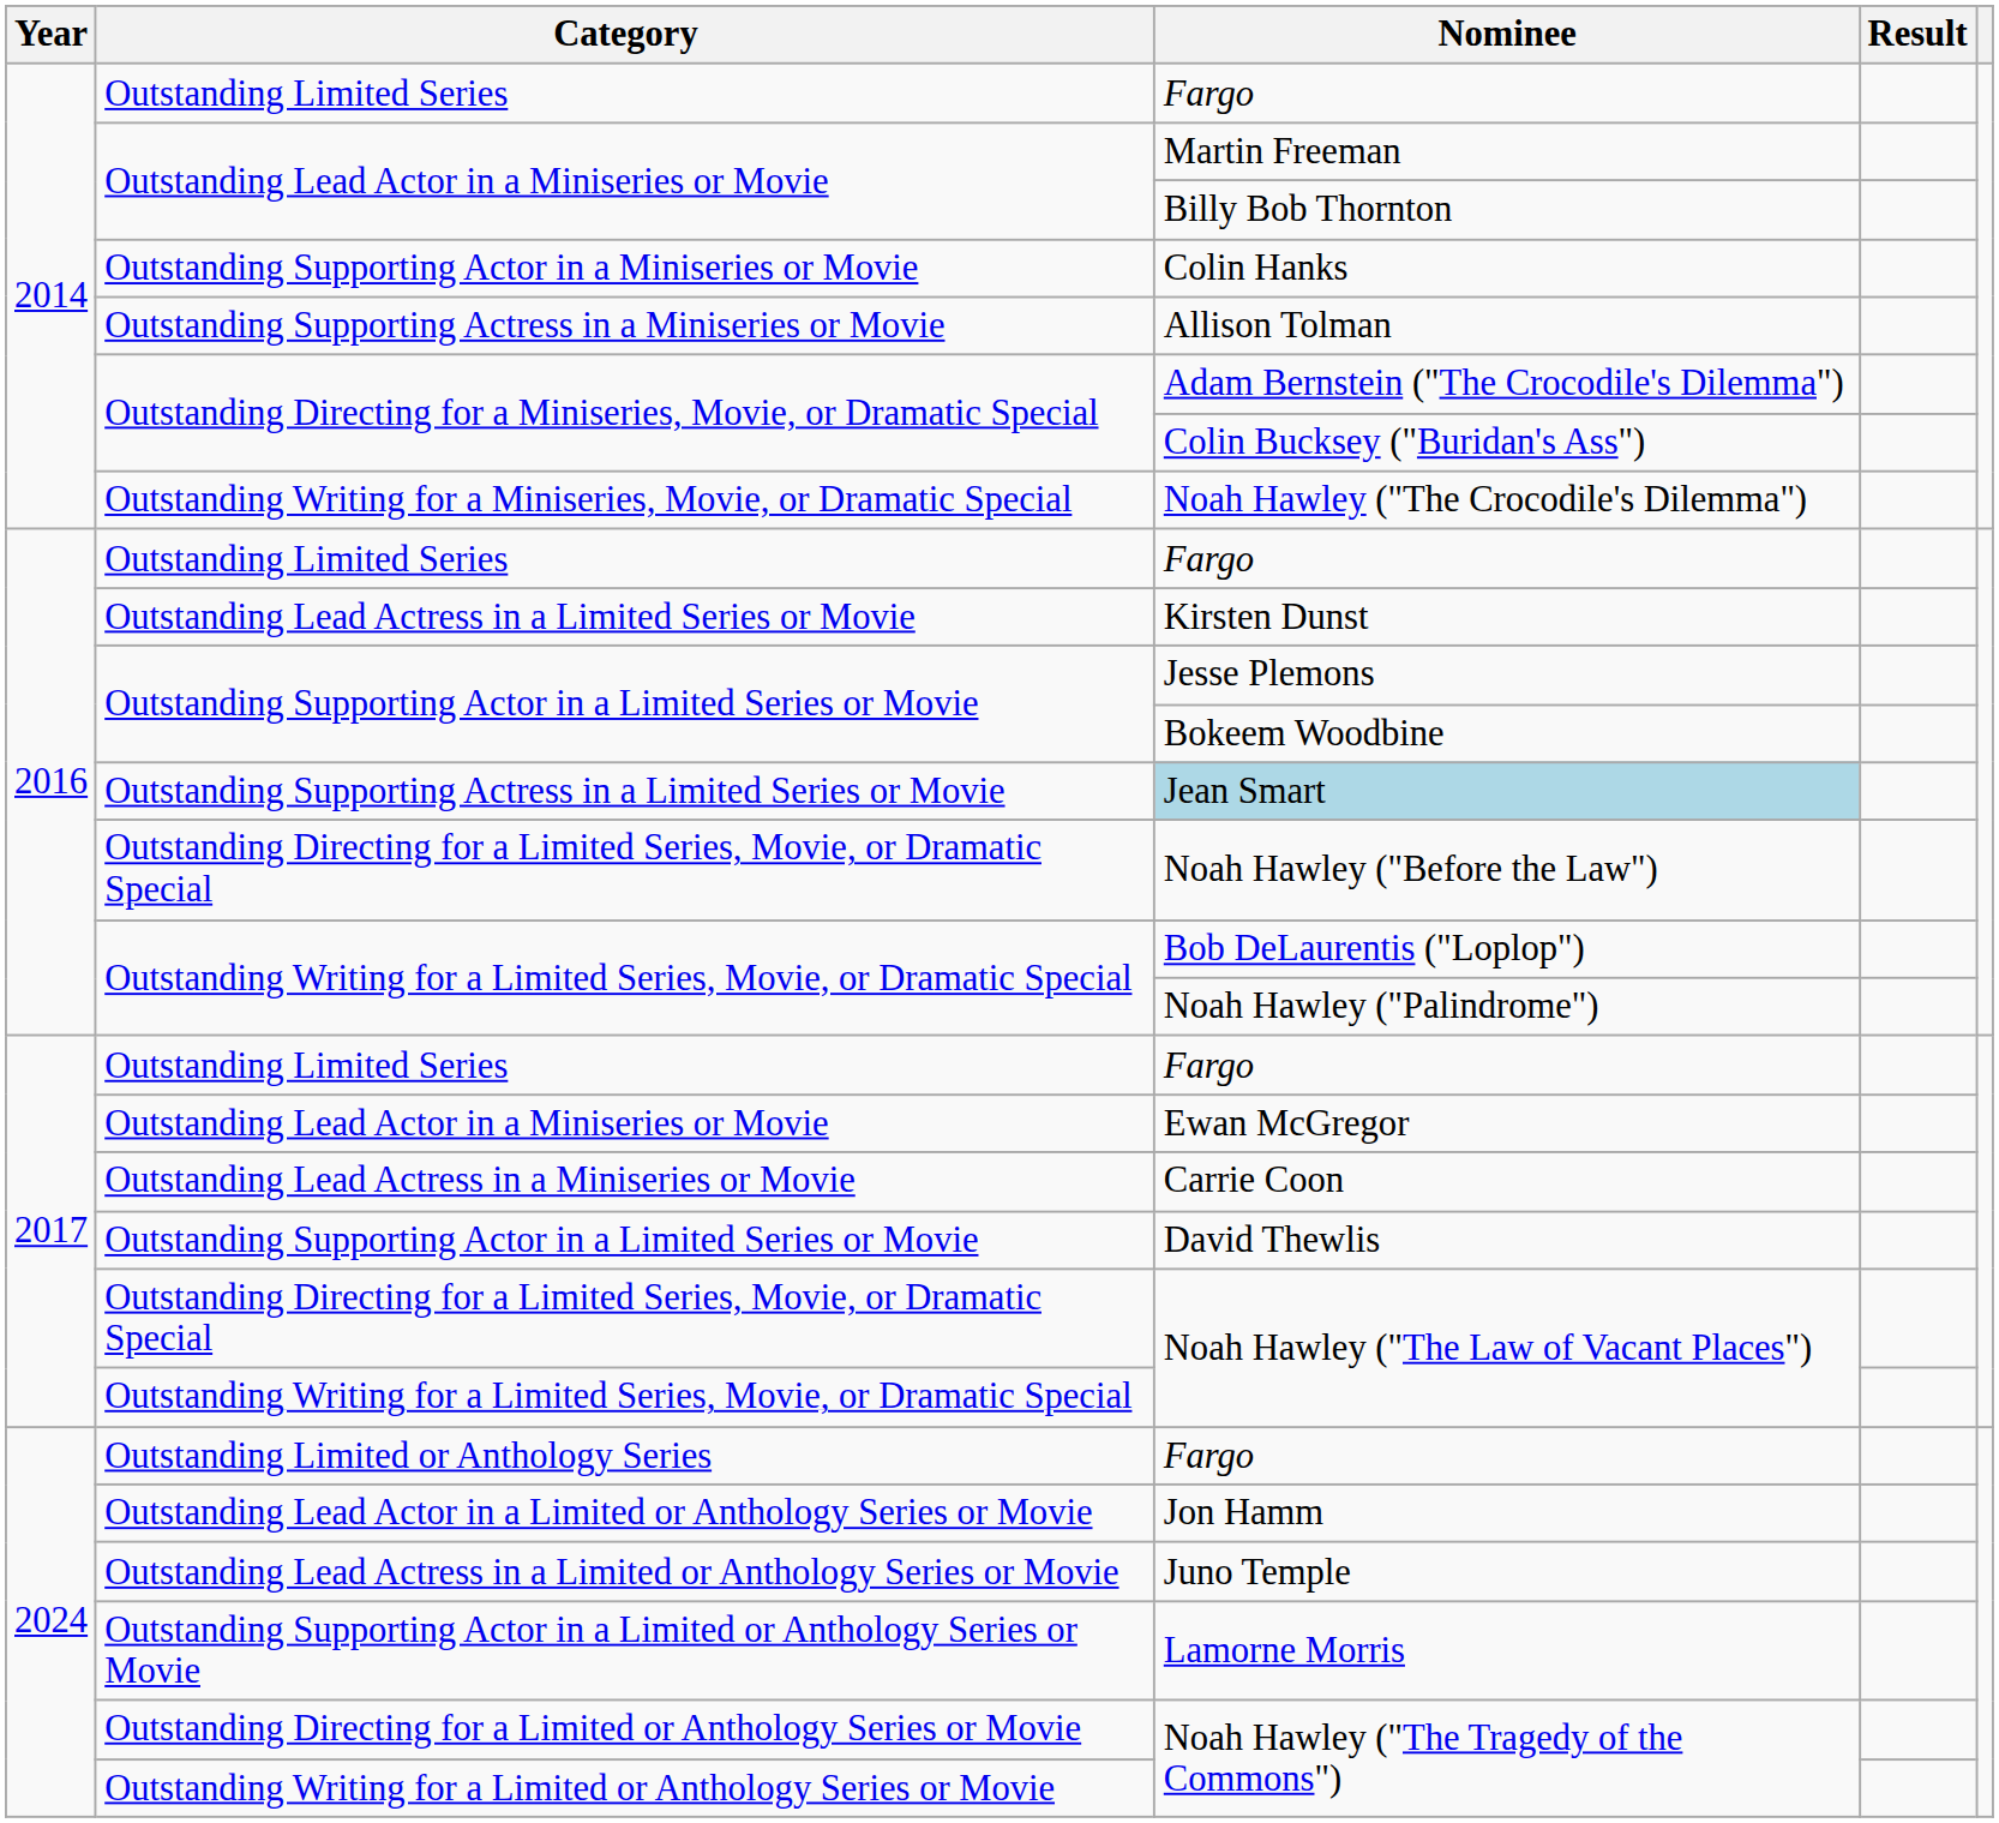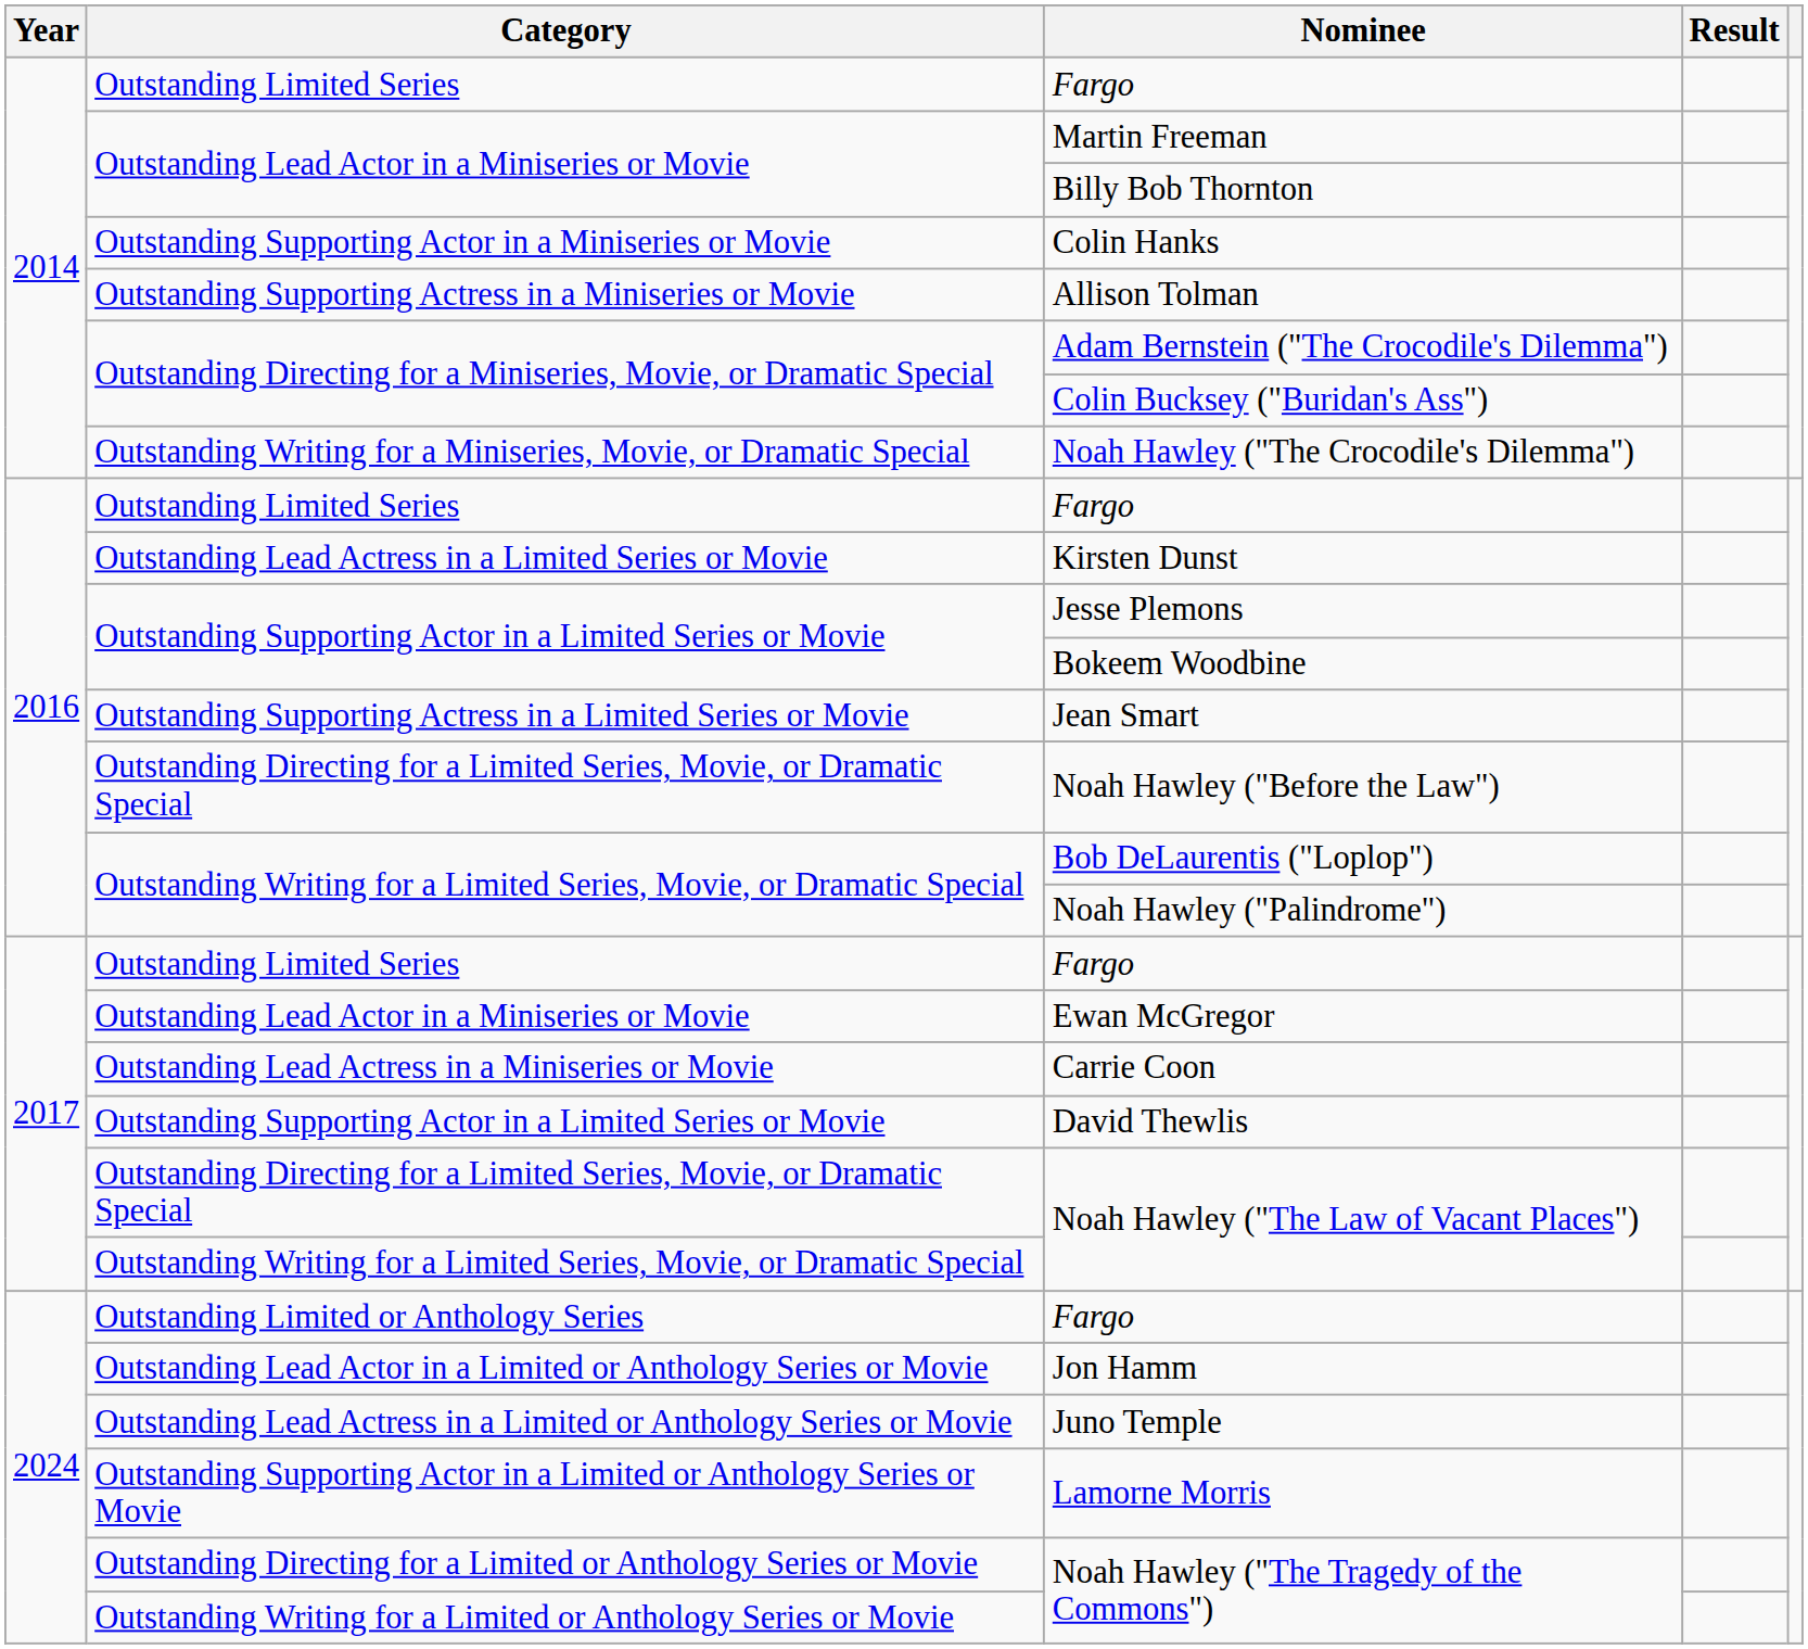Jean Smart | Nominee: lightblue background -> no background
